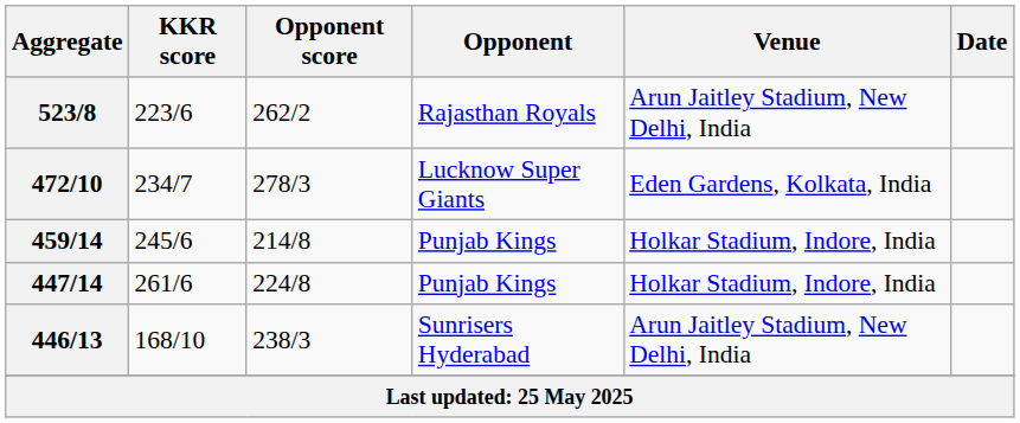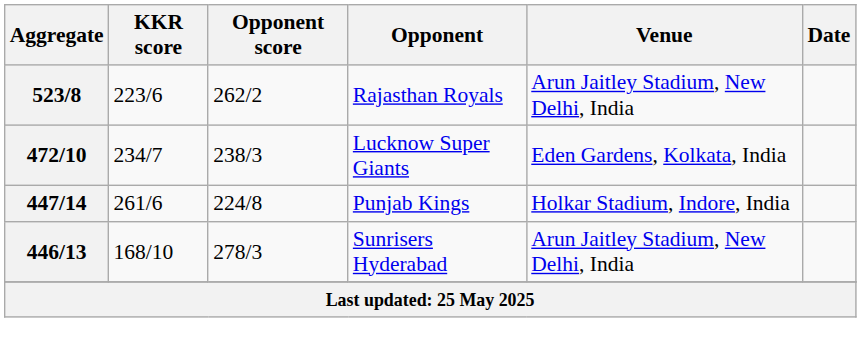472/10 | Opponent score: 278/3 -> 238/3
- row: 459/14 | 245/6 | 214/8 | Punjab Kings | Holkar Stadium, Indore, India
446/13 | Opponent score: 238/3 -> 278/3
